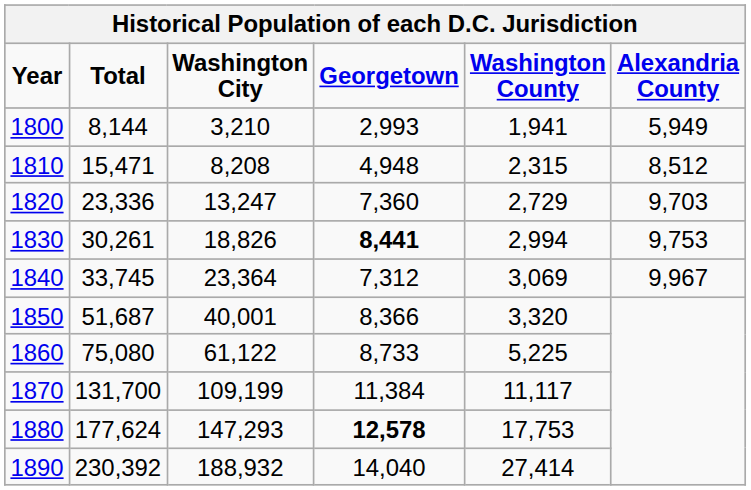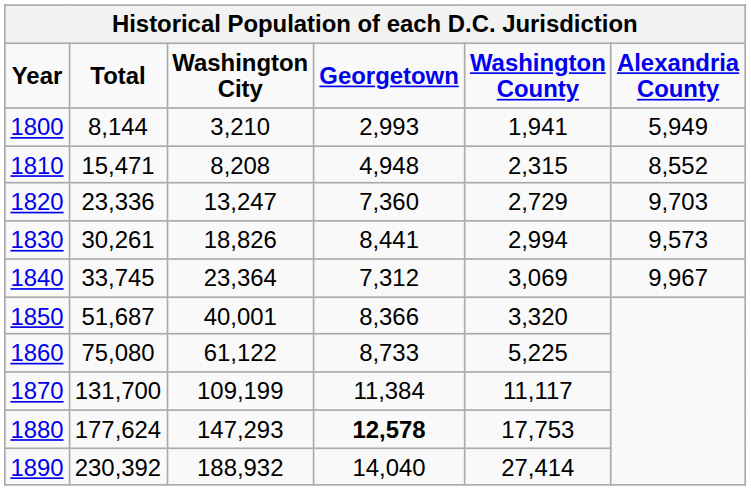1810 | Alexandria County: 8,512 -> 8,552
1830 | Georgetown: bold -> normal
1830 | Alexandria County: 9,753 -> 9,573
